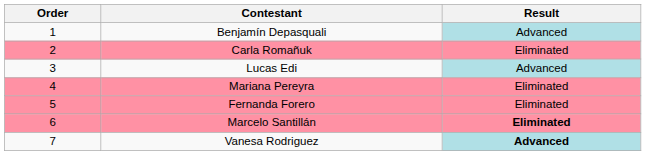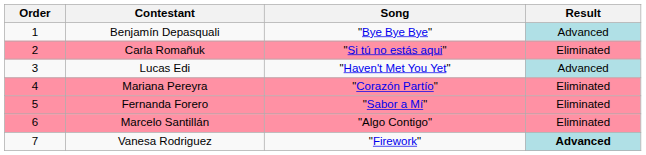+ column: Song | "Bye Bye Bye" | "Si tú no estás aqui" | "Haven't Met You Yet" | "Corazón Partío" | "Sabor a Mí" | "Algo Contigo" | "Firework"
Marcelo Santillán | Result: bold -> normal
